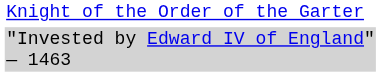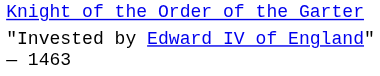"Invested by Edward IV of England" — 1463 | column 1: lightgrey background -> no background
